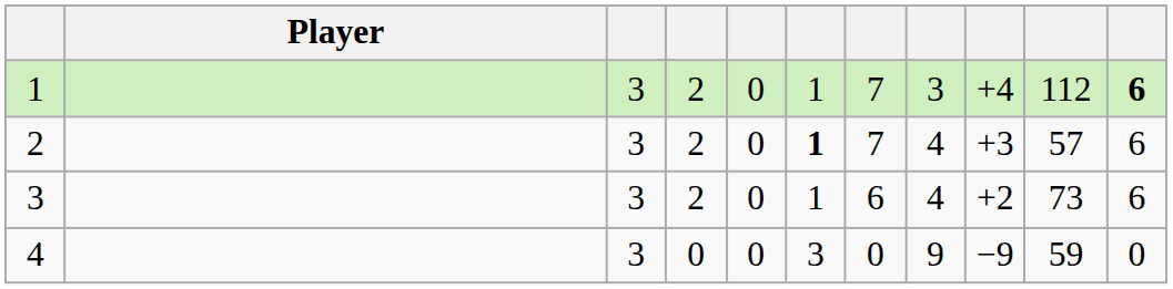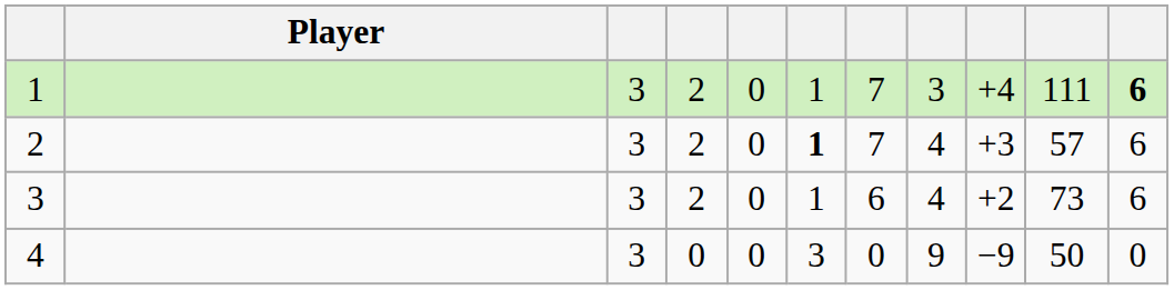row 2 | column 10: 112 -> 111
row 5 | column 10: 59 -> 50
